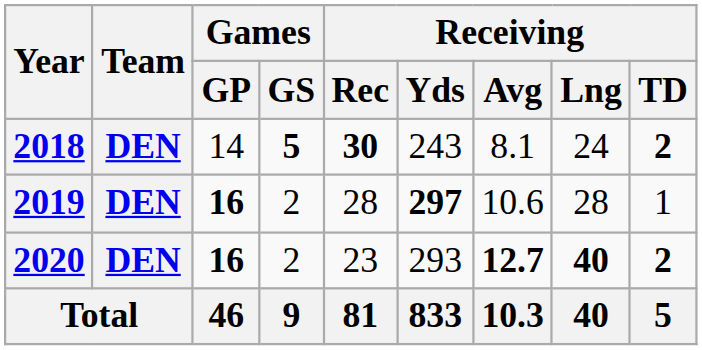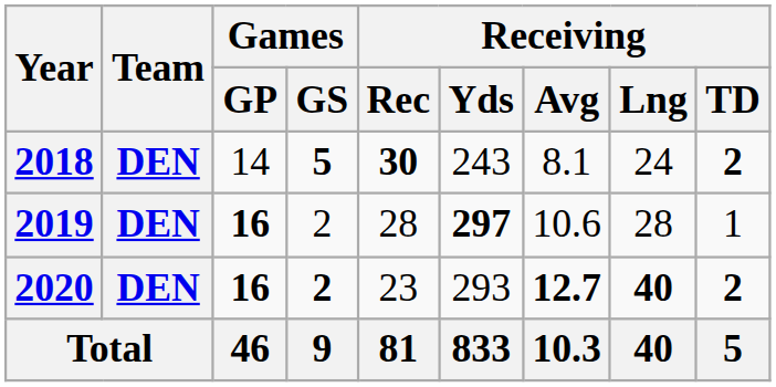2020 | Games / GS: normal -> bold
